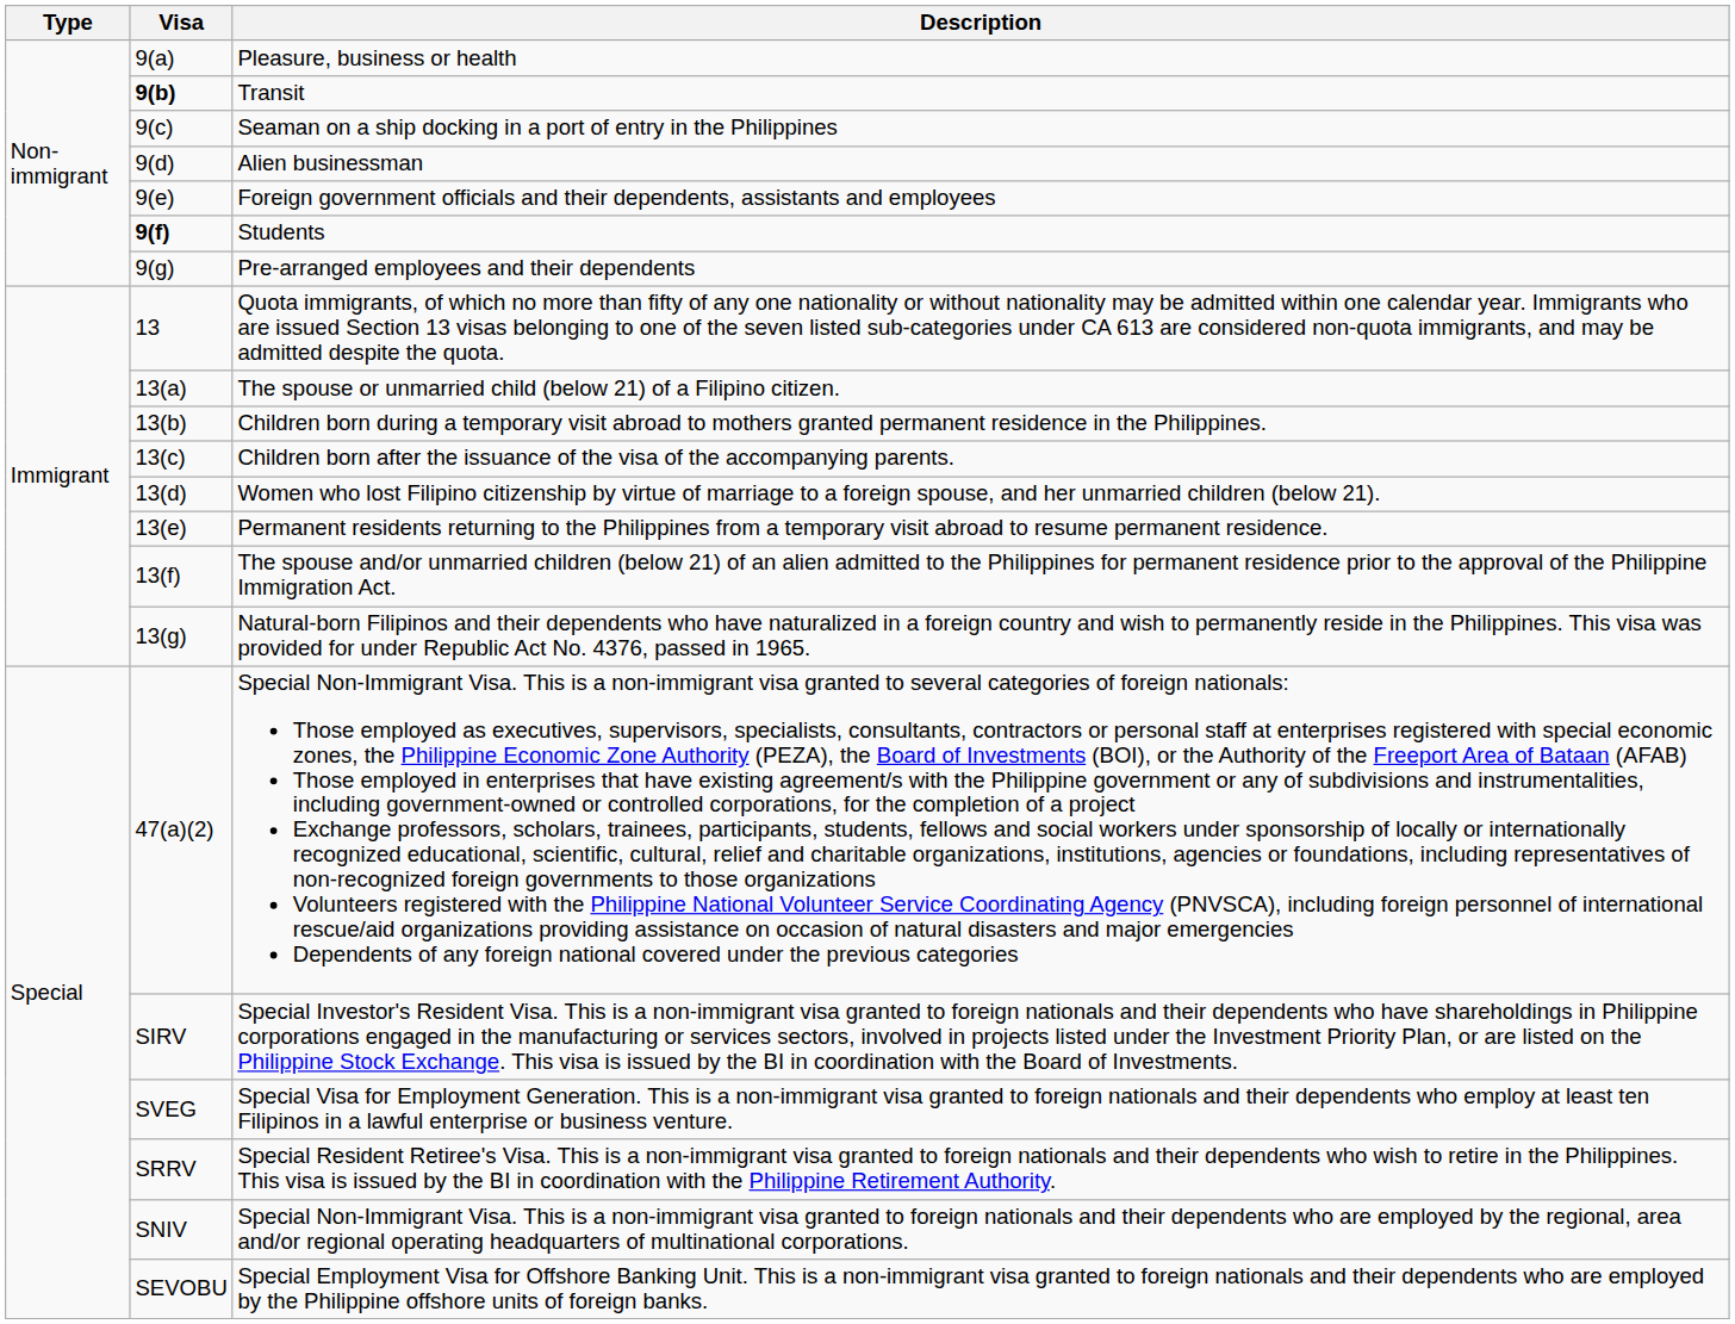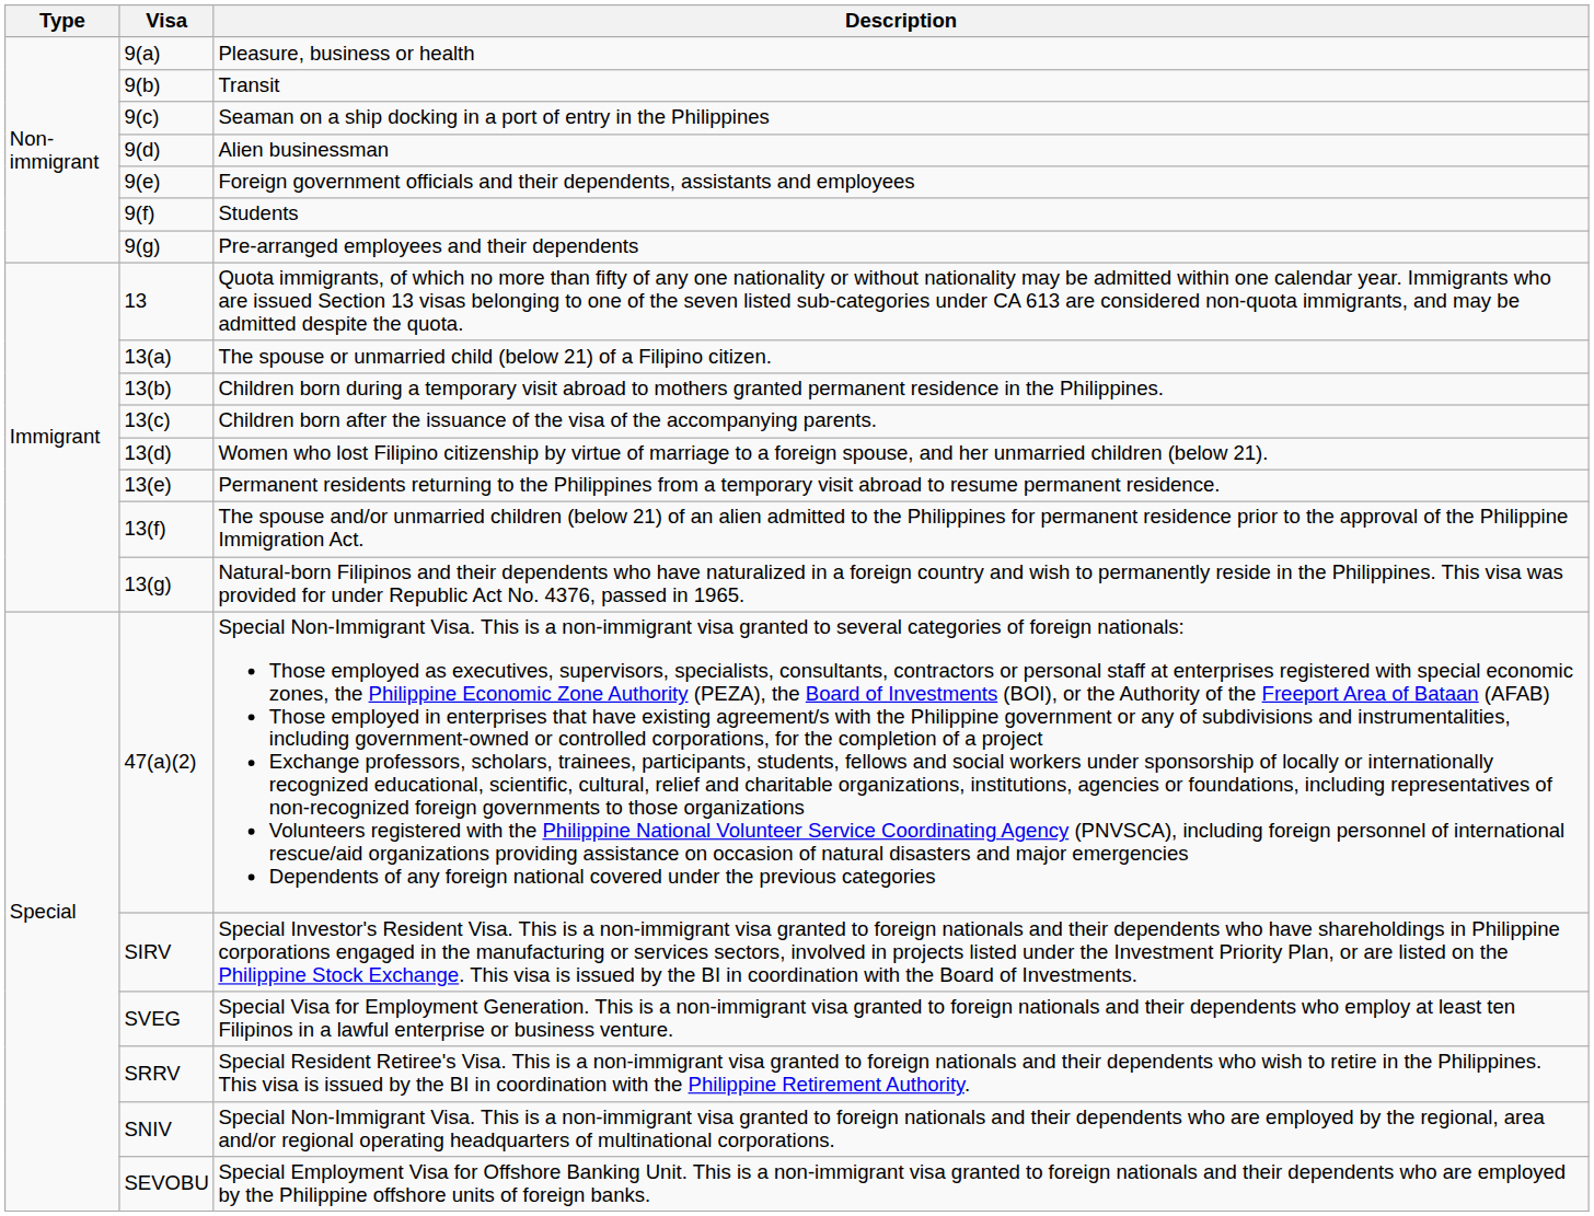Transit | Visa: bold -> normal
Students | Visa: bold -> normal
